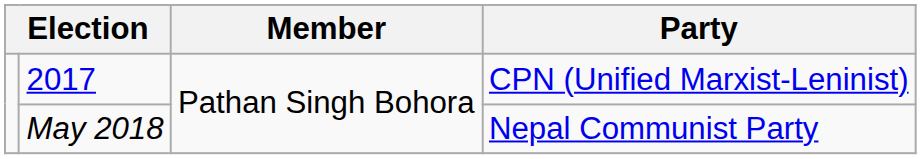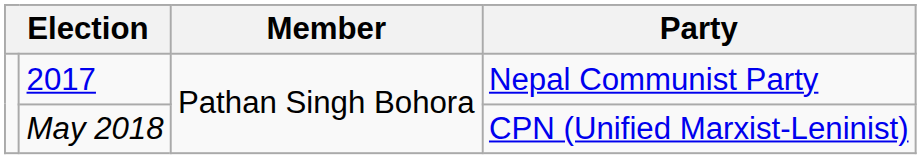2017 | Party: CPN (Unified Marxist-Leninist) -> Nepal Communist Party
May 2018 | Party: Nepal Communist Party -> CPN (Unified Marxist-Leninist)
